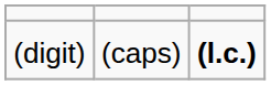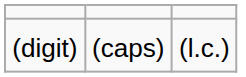(digit) | column 3: bold -> normal
